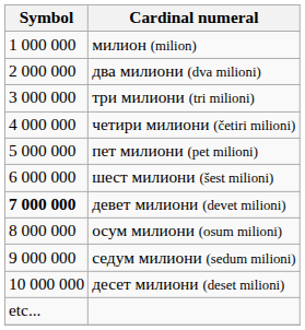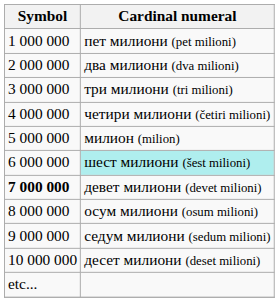row 2 | Cardinal numeral: милион (milion) -> пет милиони (pet milioni)
row 6 | Cardinal numeral: пет милиони (pet milioni) -> милион (milion)
row 7 | Cardinal numeral: no background -> paleturquoise background
